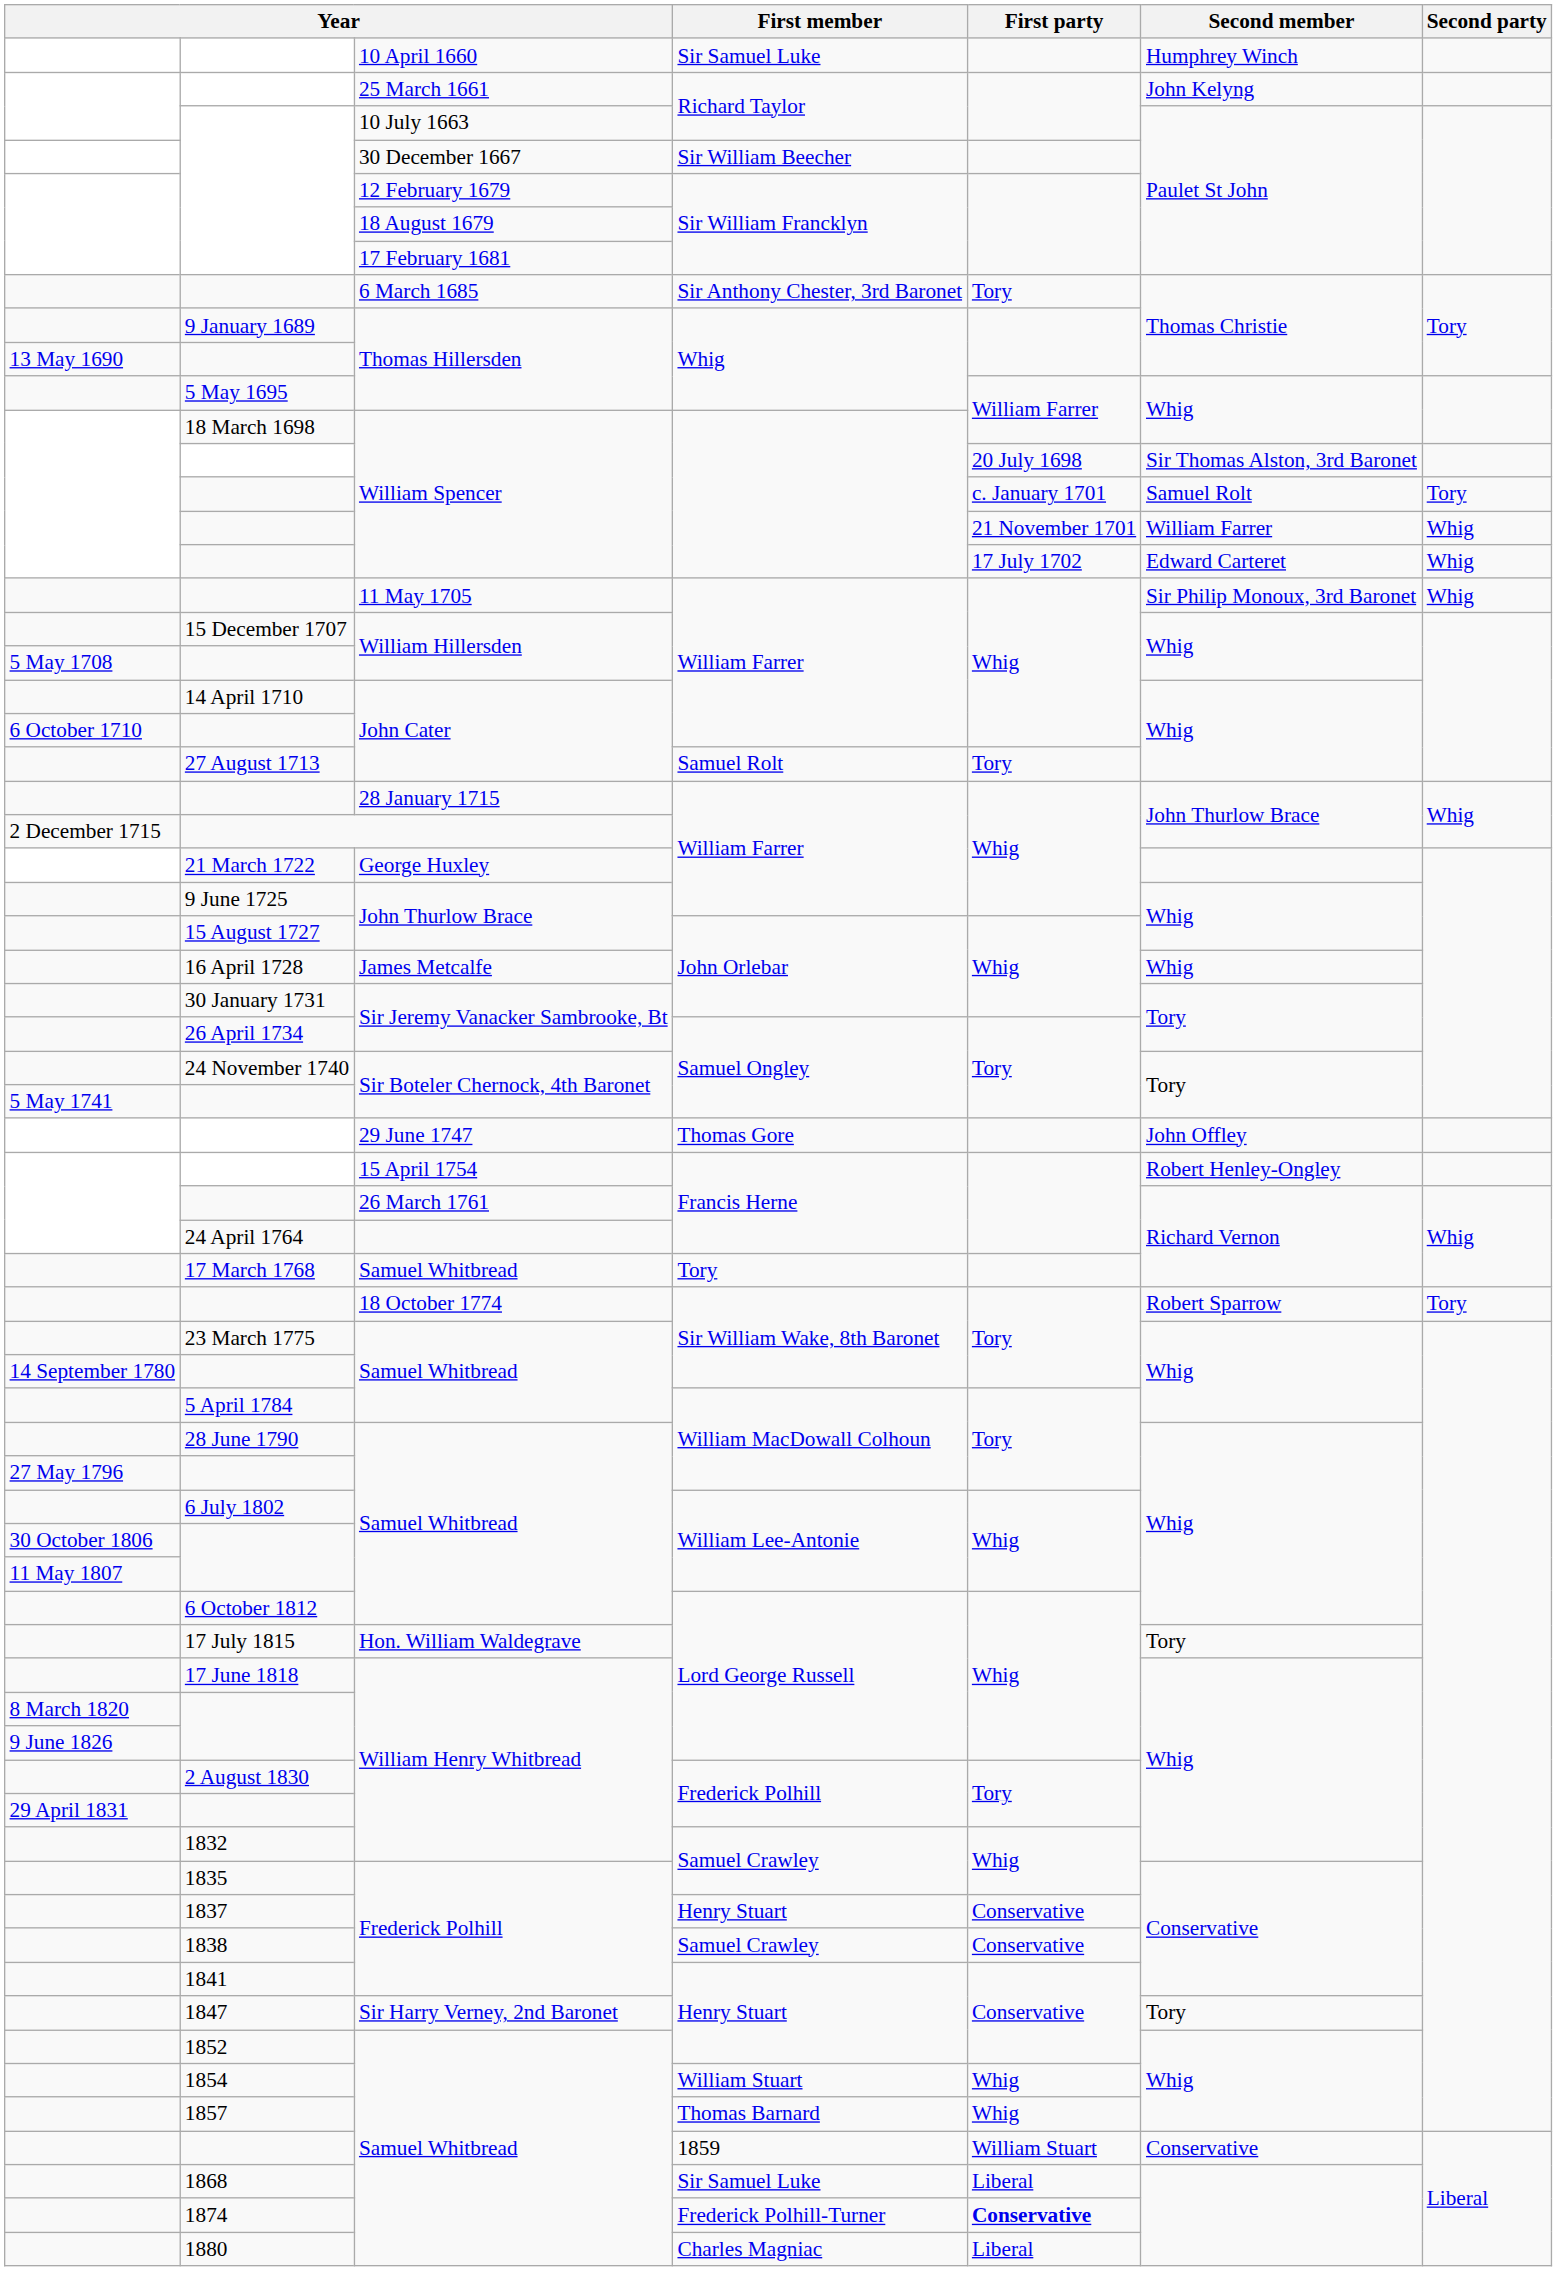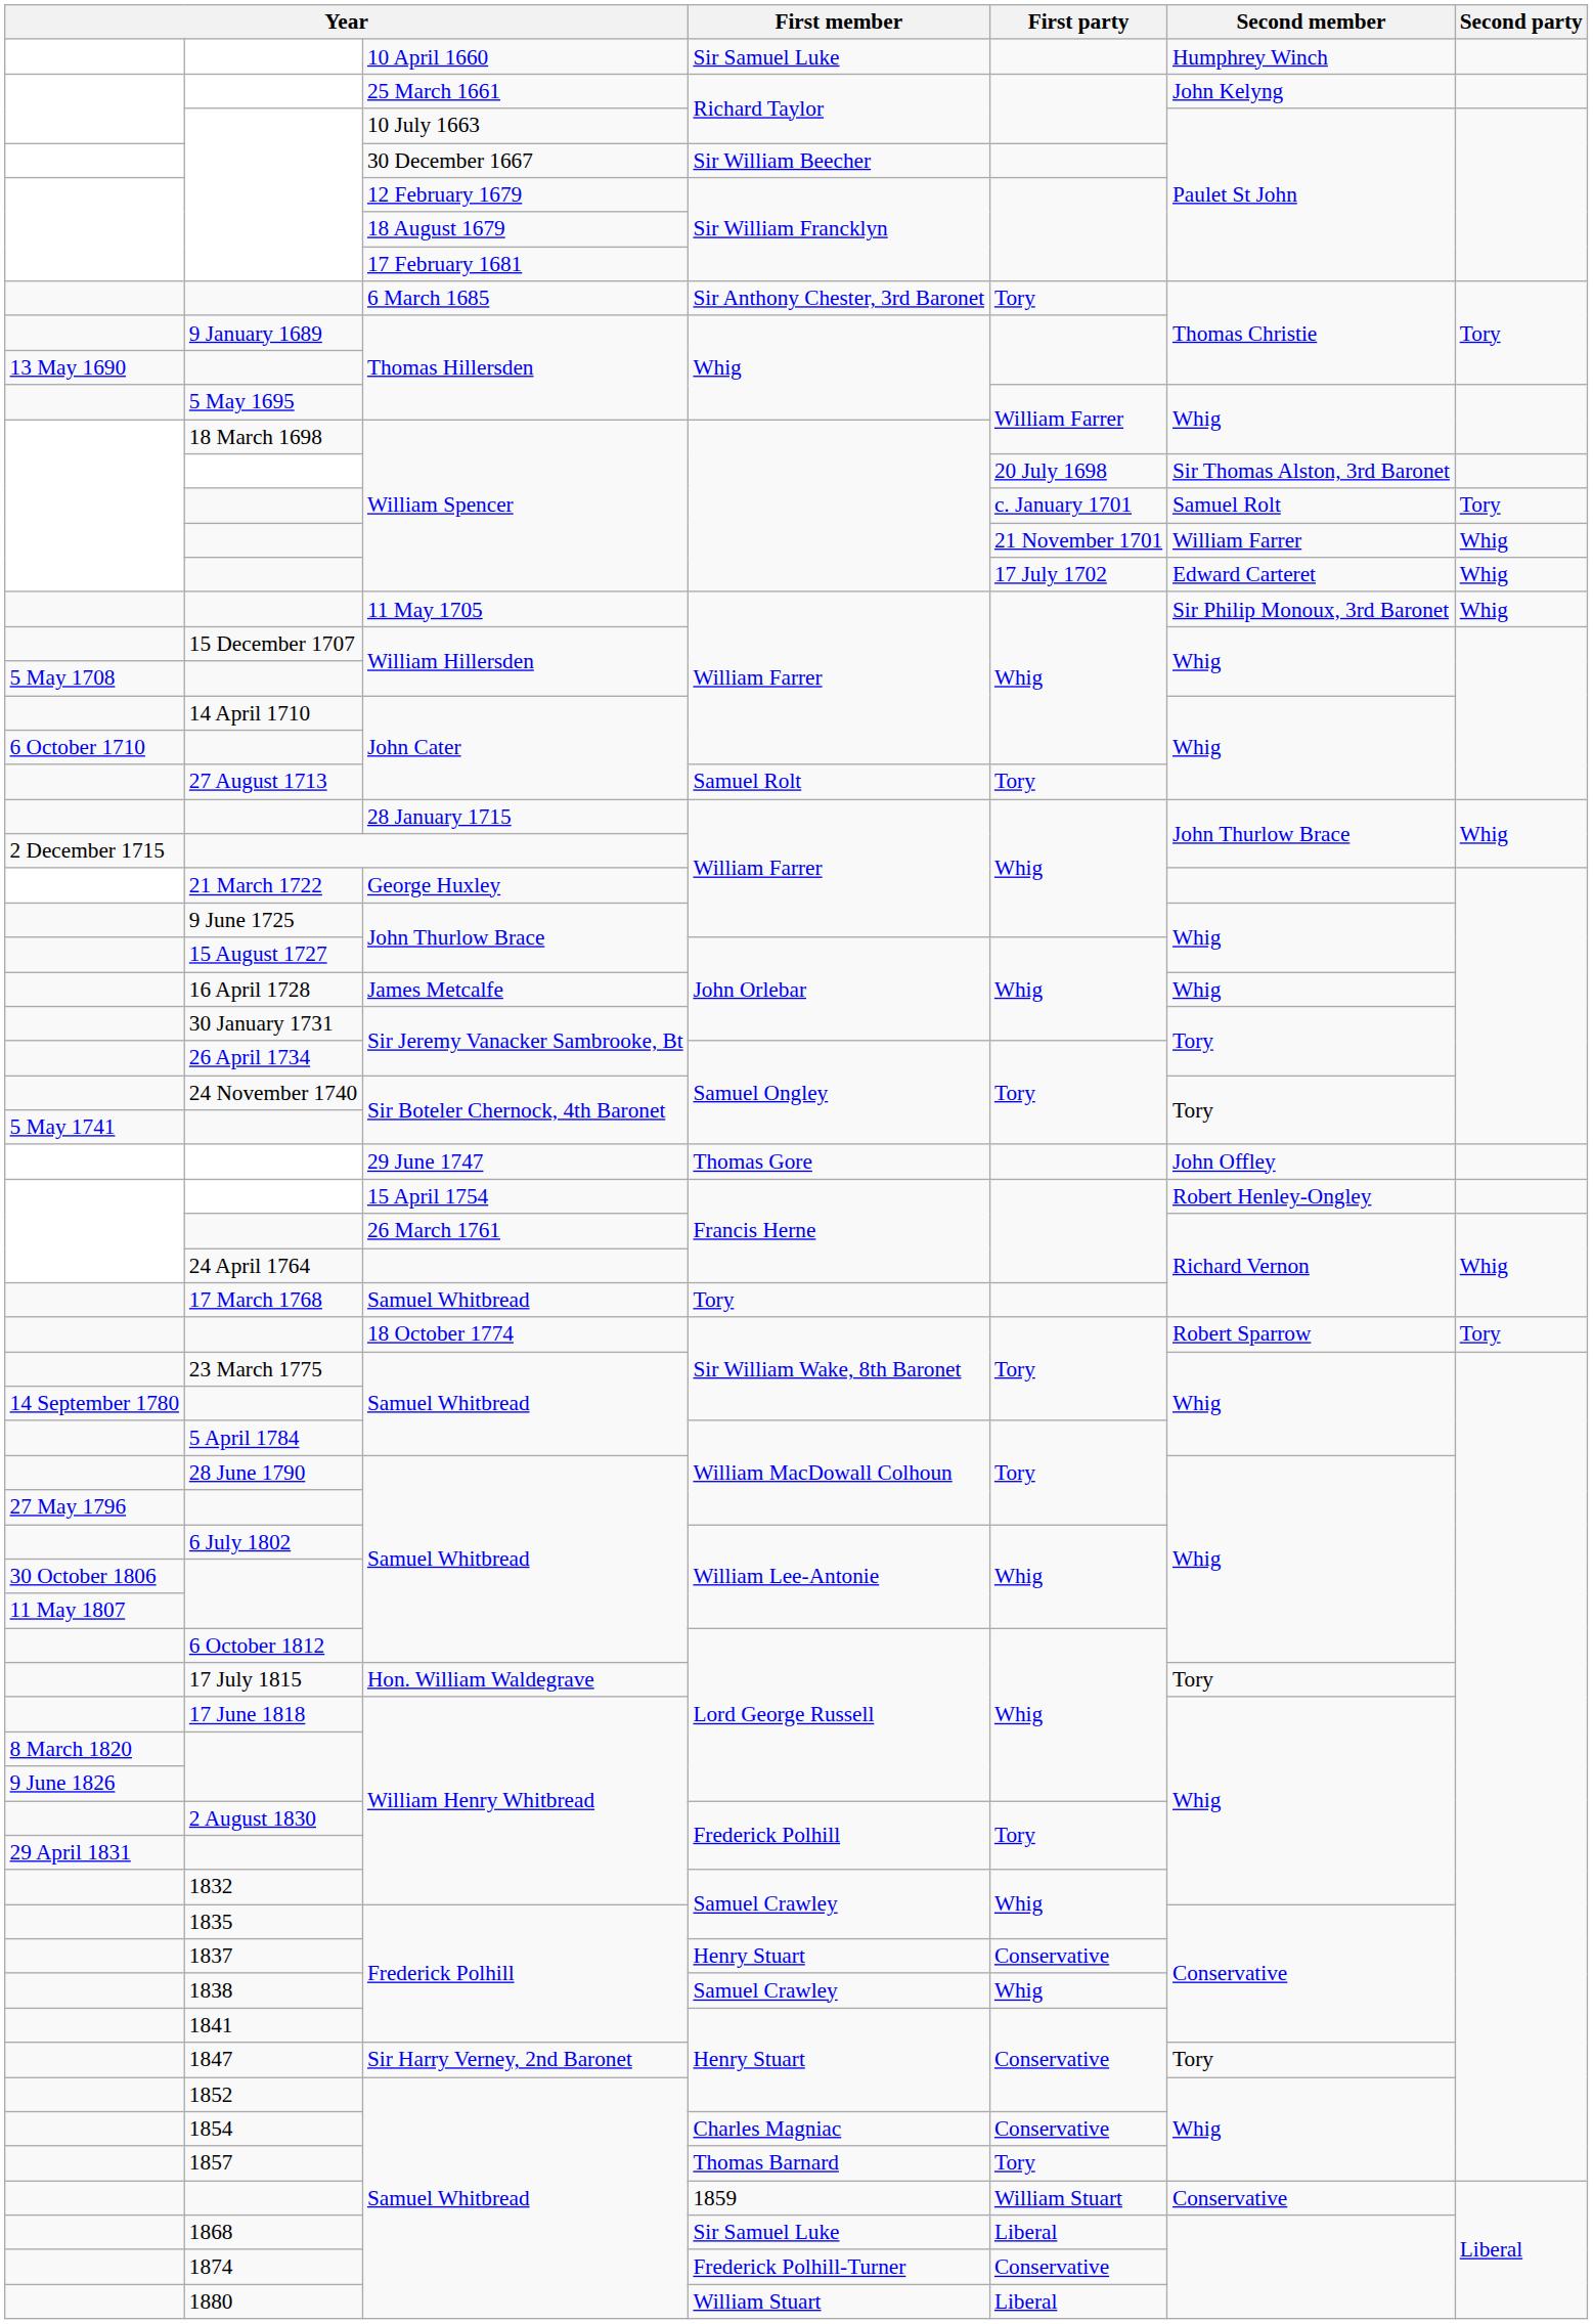1838 | First party: Conservative -> Whig
1854 | First member: William Stuart -> Charles Magniac
1854 | First party: Whig -> Conservative
1857 | First party: Whig -> Tory
1874 | First party: bold -> normal
1880 | First member: Charles Magniac -> William Stuart
